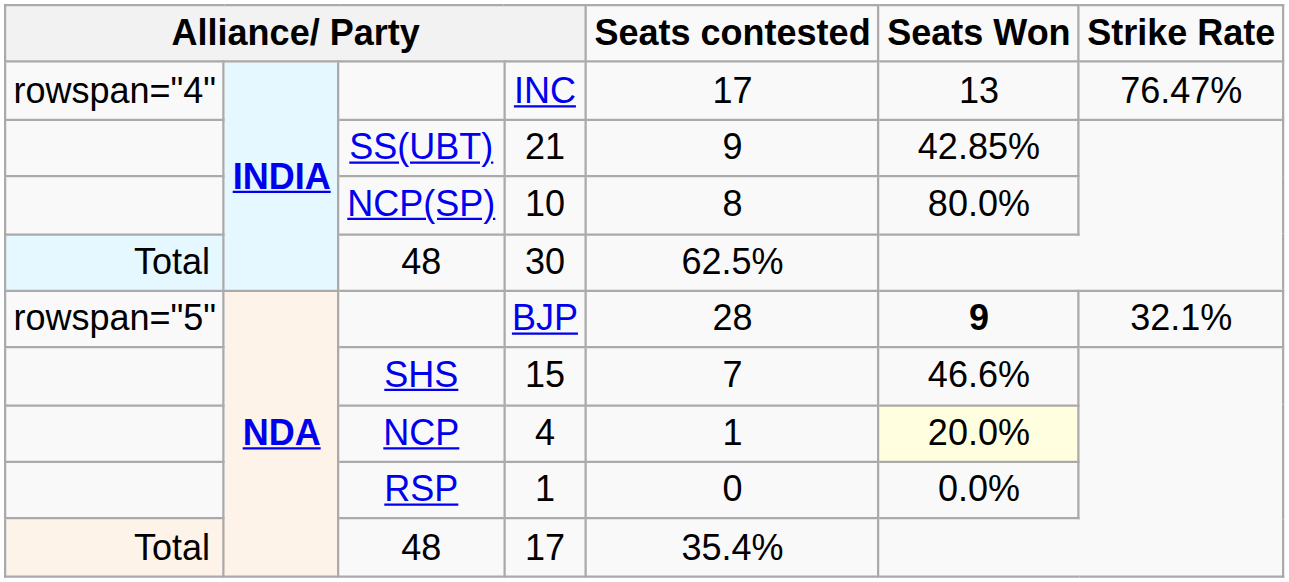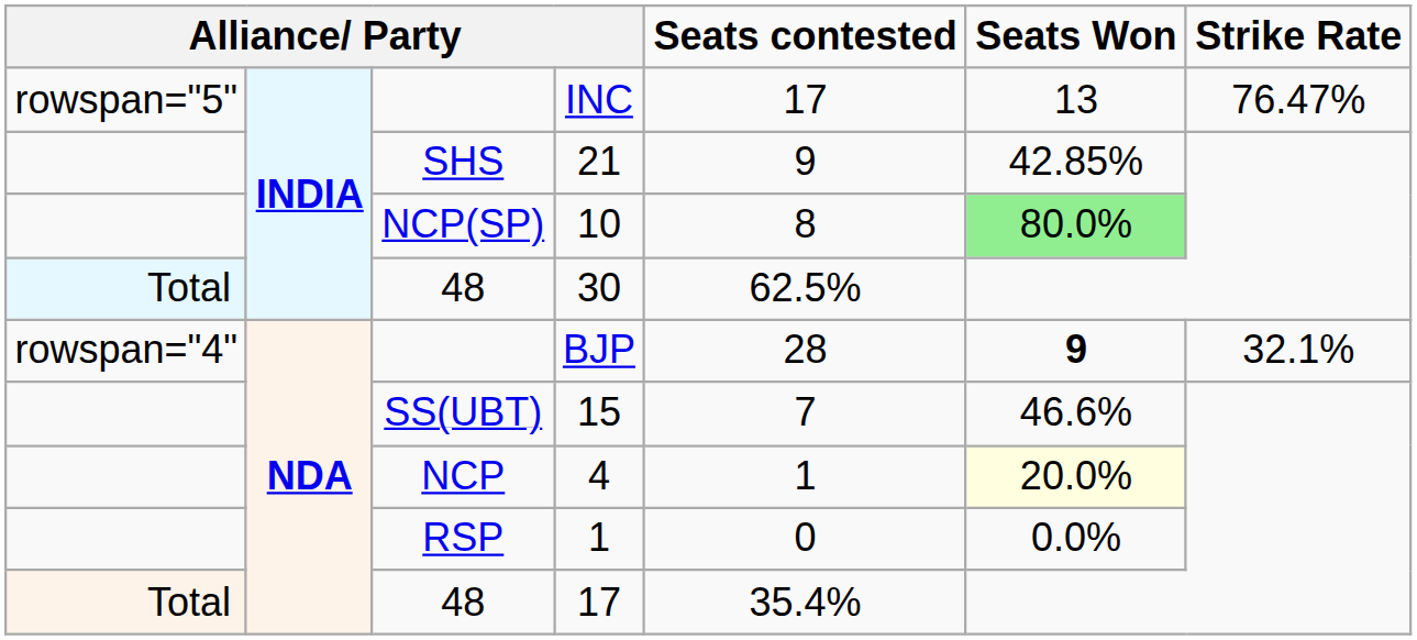INC | column 1: rowspan="4" -> rowspan="5"
21 | column 3: SS(UBT) -> SHS
10 | Seats Won: no background -> lightgreen background
BJP | column 1: rowspan="5" -> rowspan="4"
15 | column 3: SHS -> SS(UBT)
